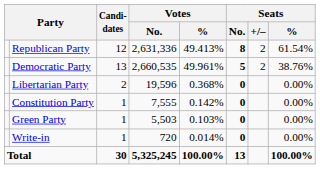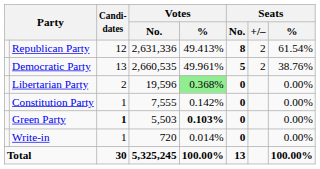Libertarian Party | Votes / %: no background -> lightgreen background
Green Party | Candi- dates: normal -> bold
Green Party | Votes / %: normal -> bold
